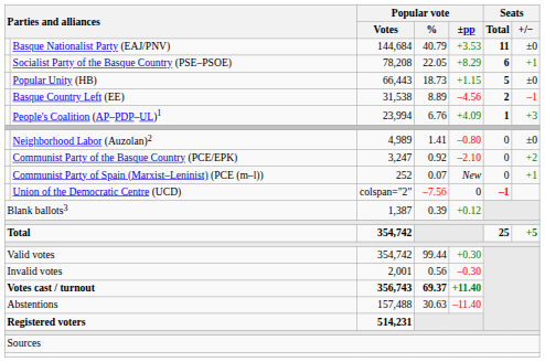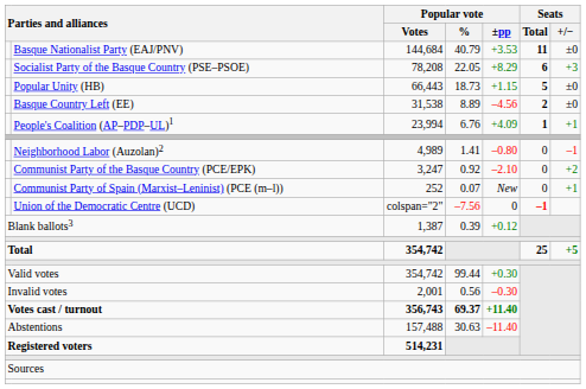Socialist Party of the Basque Country (PSE–PSOE) | Seats / +/−: +1 -> +3
Basque Country Left (EE) | Seats / +/−: –1 -> ±0
People's Coalition (AP–PDP–UL)1 | Seats / +/−: +3 -> +1
Neighborhood Labor (Auzolan)2 | Seats / +/−: ±0 -> –1
